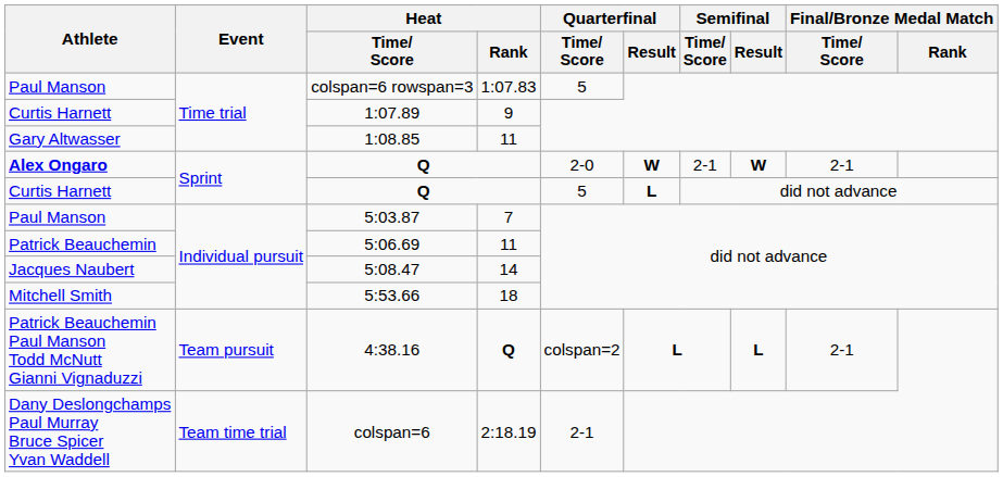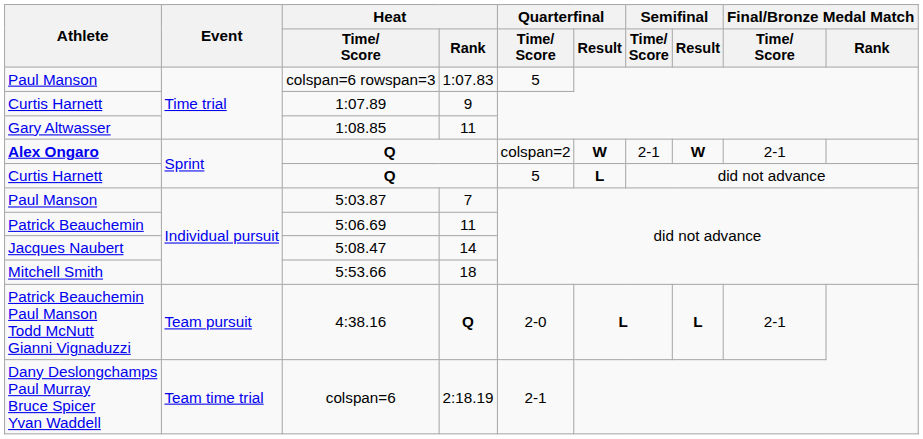Alex Ongaro / Q | Quarterfinal / Time/ Score: 2-0 -> colspan=2
4:38.16 | Quarterfinal / Time/ Score: colspan=2 -> 2-0
